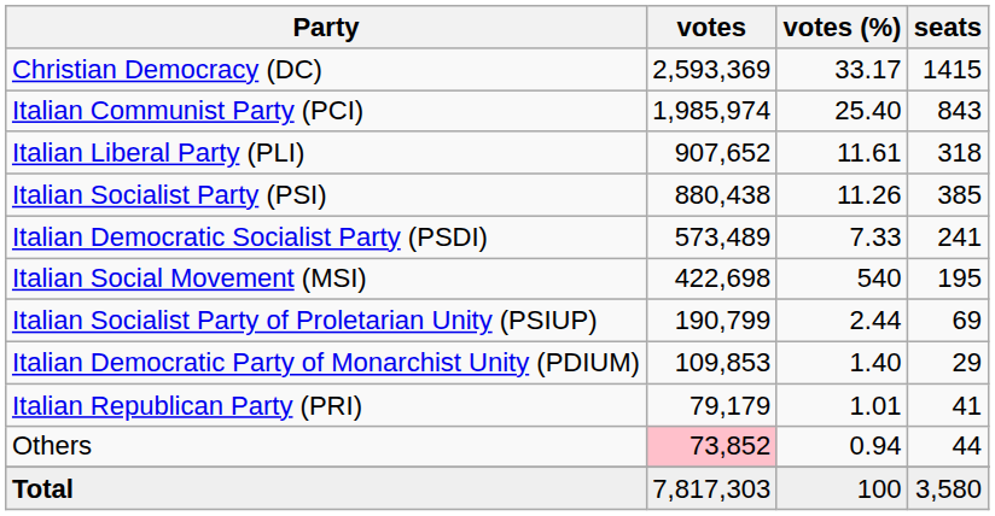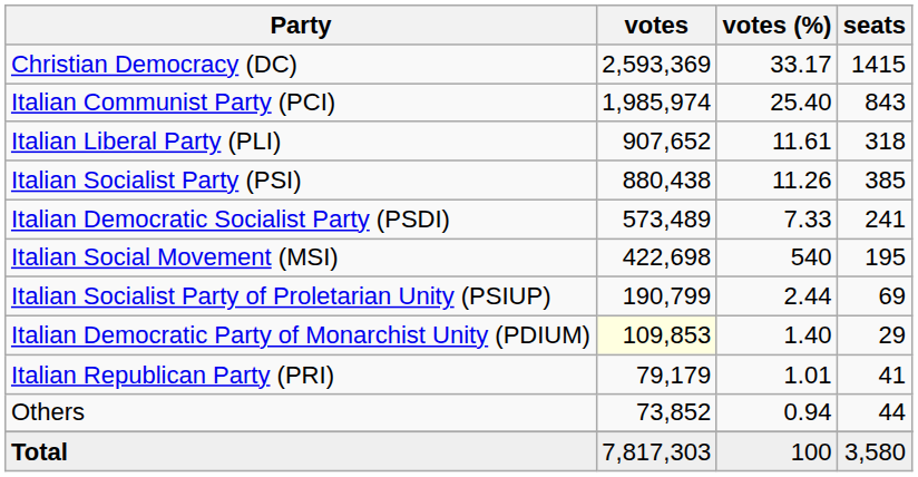Italian Democratic Party of Monarchist Unity (PDIUM) | votes: no background -> lightyellow background
Others | votes: pink background -> no background
